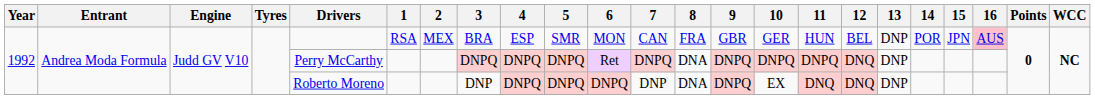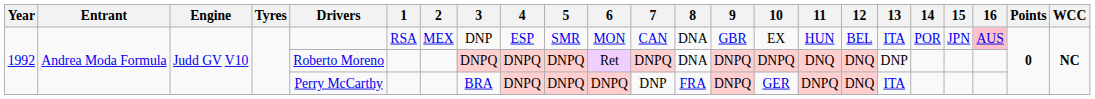row 2 | 3: BRA -> DNP
row 2 | 8: FRA -> DNA
row 2 | 10: GER -> EX
row 2 | 13: DNP -> ITA
row 3 | Drivers: Perry McCarthy -> Roberto Moreno
row 3 | 11: DNPQ -> DNQ
row 4 | Drivers: Roberto Moreno -> Perry McCarthy
row 4 | 3: DNP -> BRA
row 4 | 8: DNA -> FRA
row 4 | 10: EX -> GER
row 4 | 11: DNQ -> DNPQ
row 4 | 13: DNP -> ITA
